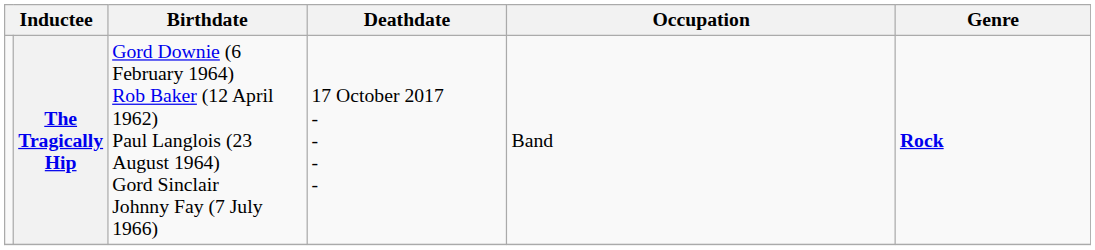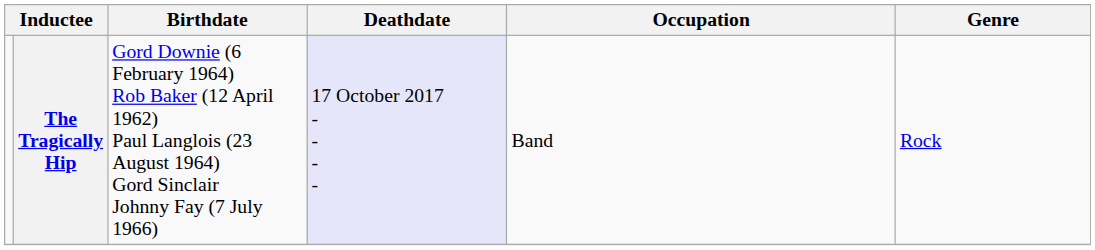The Tragically Hip | Deathdate: no background -> lavender background
The Tragically Hip | Genre: bold -> normal
